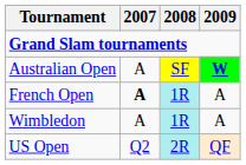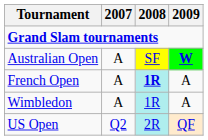French Open | 2007: bold -> normal
French Open | 2008: normal -> bold
